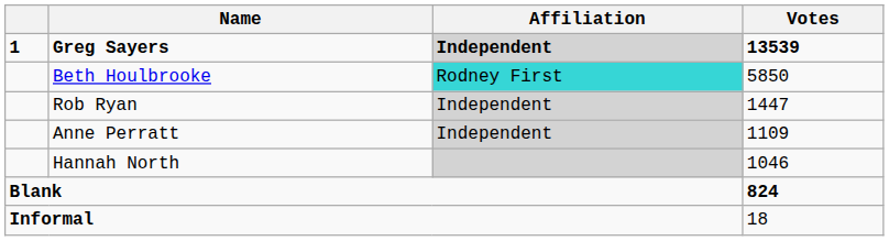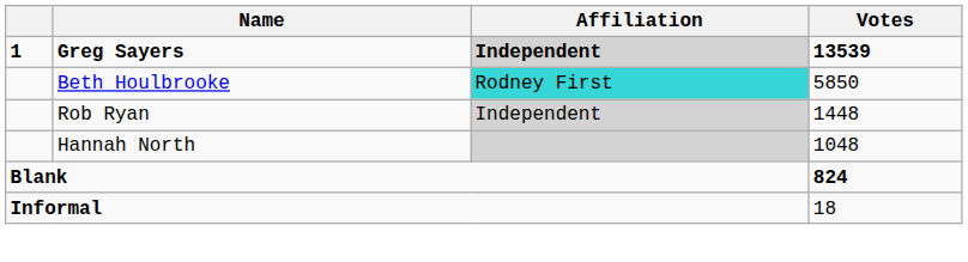Rob Ryan | Votes: 1447 -> 1448
- row: Anne Perratt | Independent | 1109
Hannah North | Votes: 1046 -> 1048
